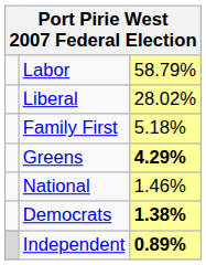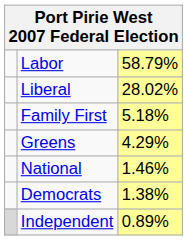Greens | column 3: bold -> normal
Democrats | column 3: bold -> normal
Independent | column 3: bold -> normal
